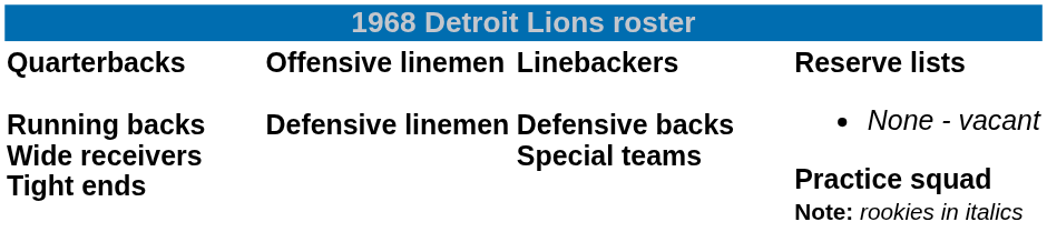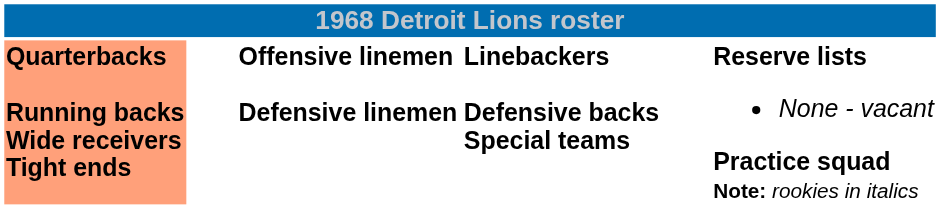Quarterbacks Running backs Wide receivers Tight ends | column 1: no background -> lightsalmon background
